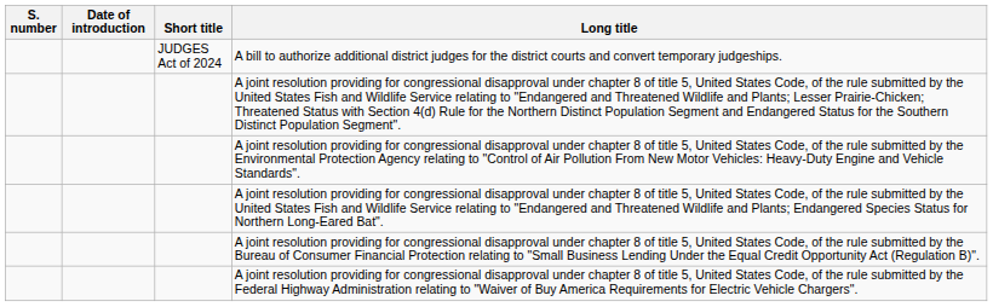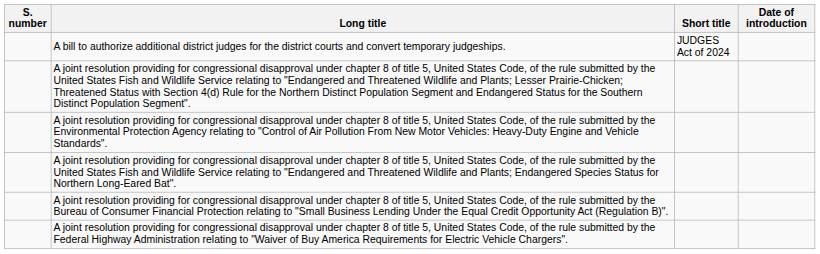columns swapped: Date of introduction <-> Long title
